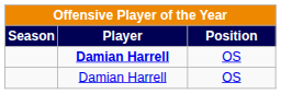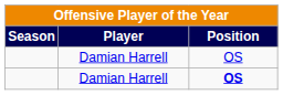row 3 | Player: bold -> normal
row 4 | Position: normal -> bold
